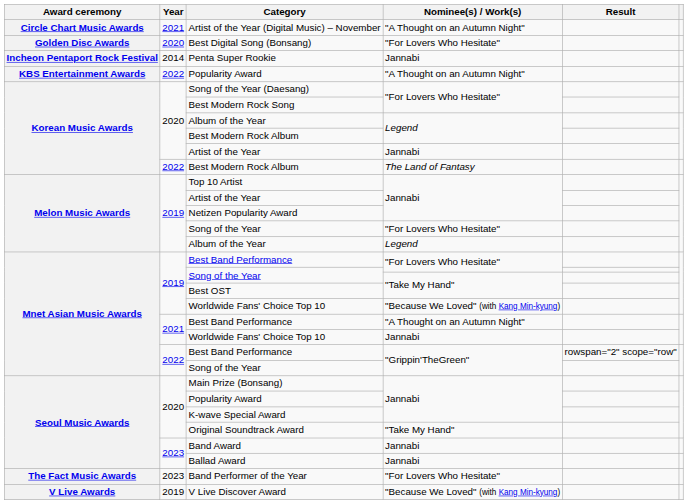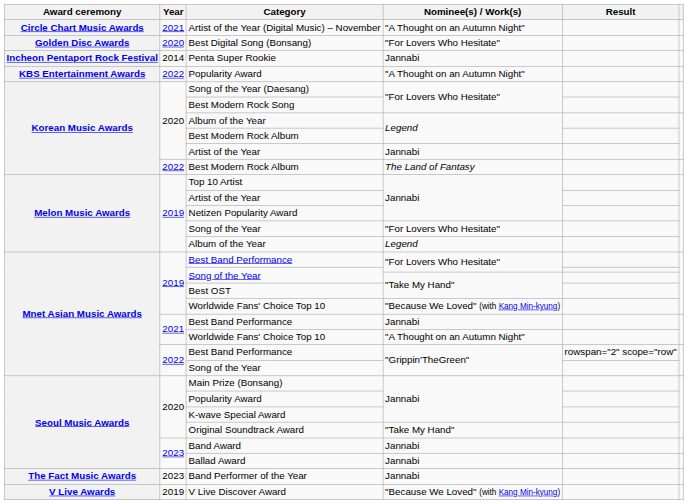2021 / Best Band Performance | Nominee(s) / Work(s): "A Thought on an Autumn Night" -> Jannabi
2021 / Worldwide Fans' Choice Top 10 | Nominee(s) / Work(s): Jannabi -> "A Thought on an Autumn Night"
Band Performer of the Year | Nominee(s) / Work(s): "For Lovers Who Hesitate" -> Jannabi
